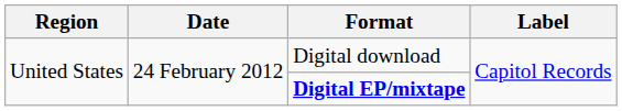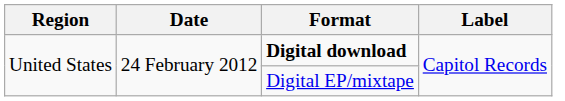Digital download | Format: normal -> bold
Digital EP/mixtape | Format: bold -> normal
